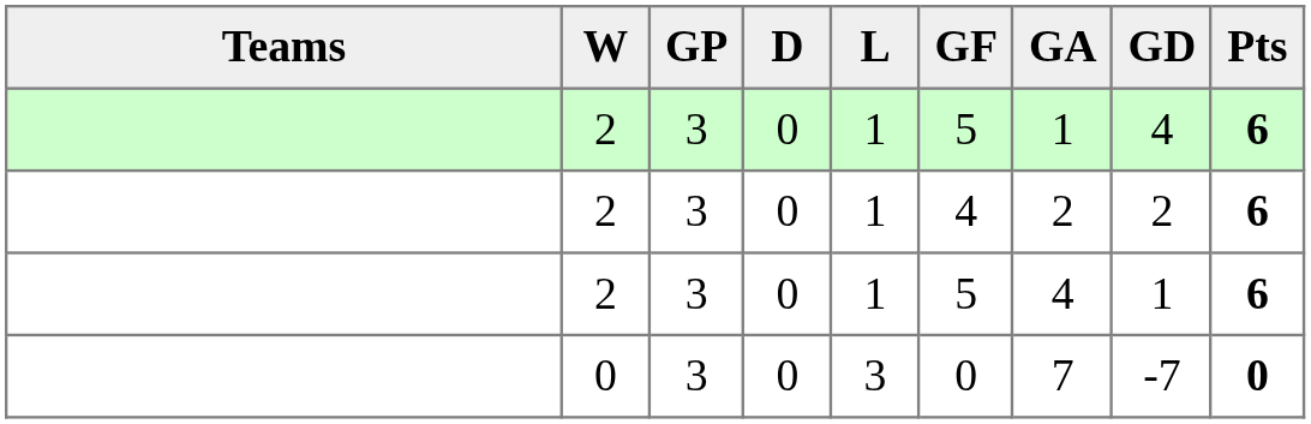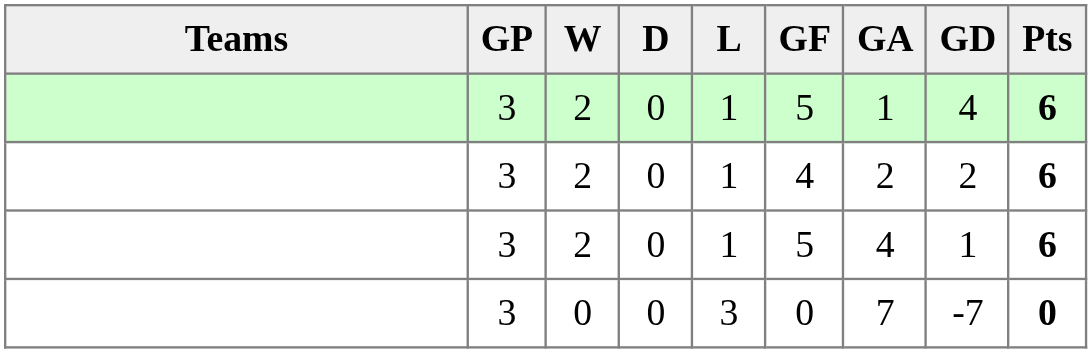columns swapped: GP <-> W
